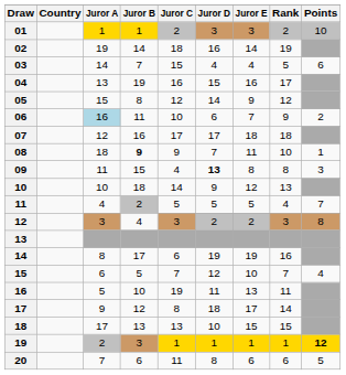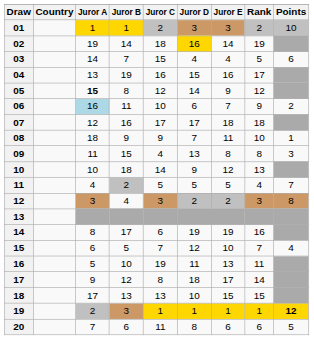02 | Juror D: no background -> gold background
05 | Juror A: normal -> bold
08 | Juror B: bold -> normal
09 | Juror D: bold -> normal
